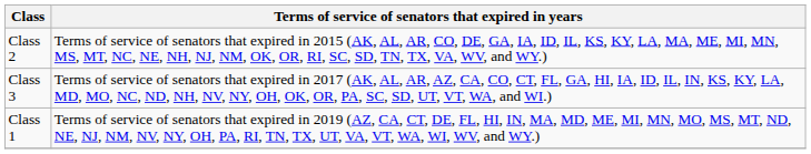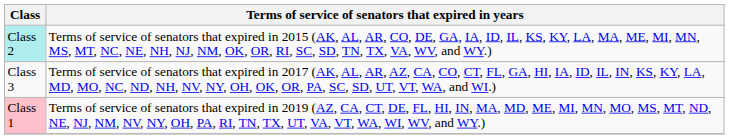Class 2 | Class: no background -> paleturquoise background
Class 1 | Class: no background -> pink background
